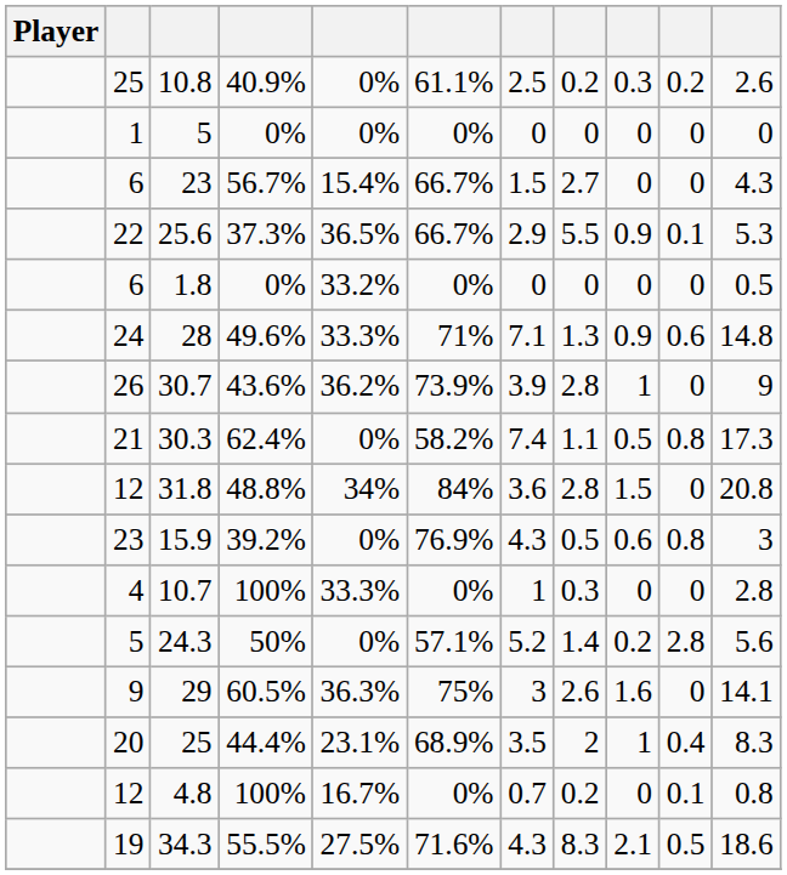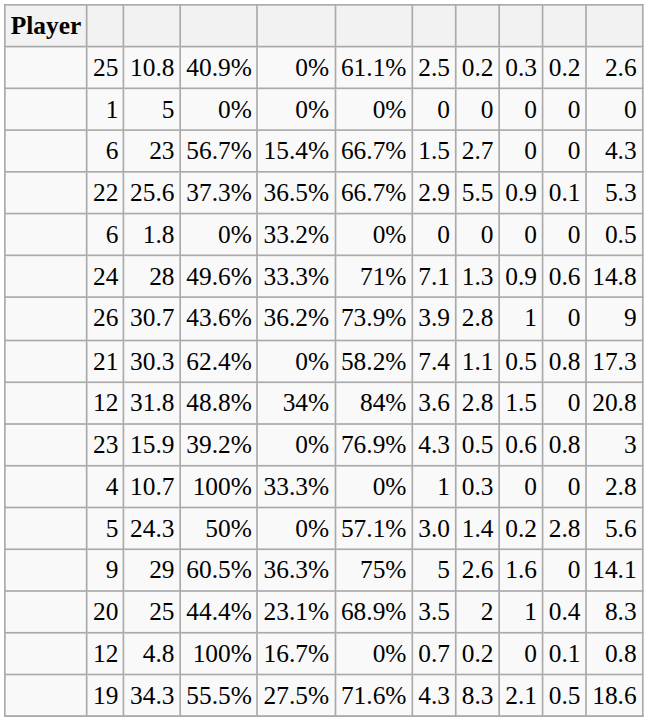24.3 | column 7: 5.2 -> 3.0
29 | column 7: 3 -> 5
